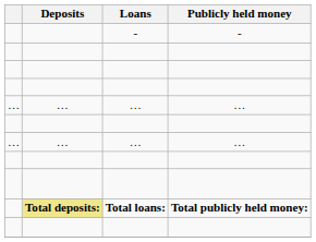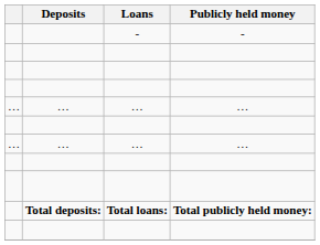row 11 | Deposits: khaki background -> no background
